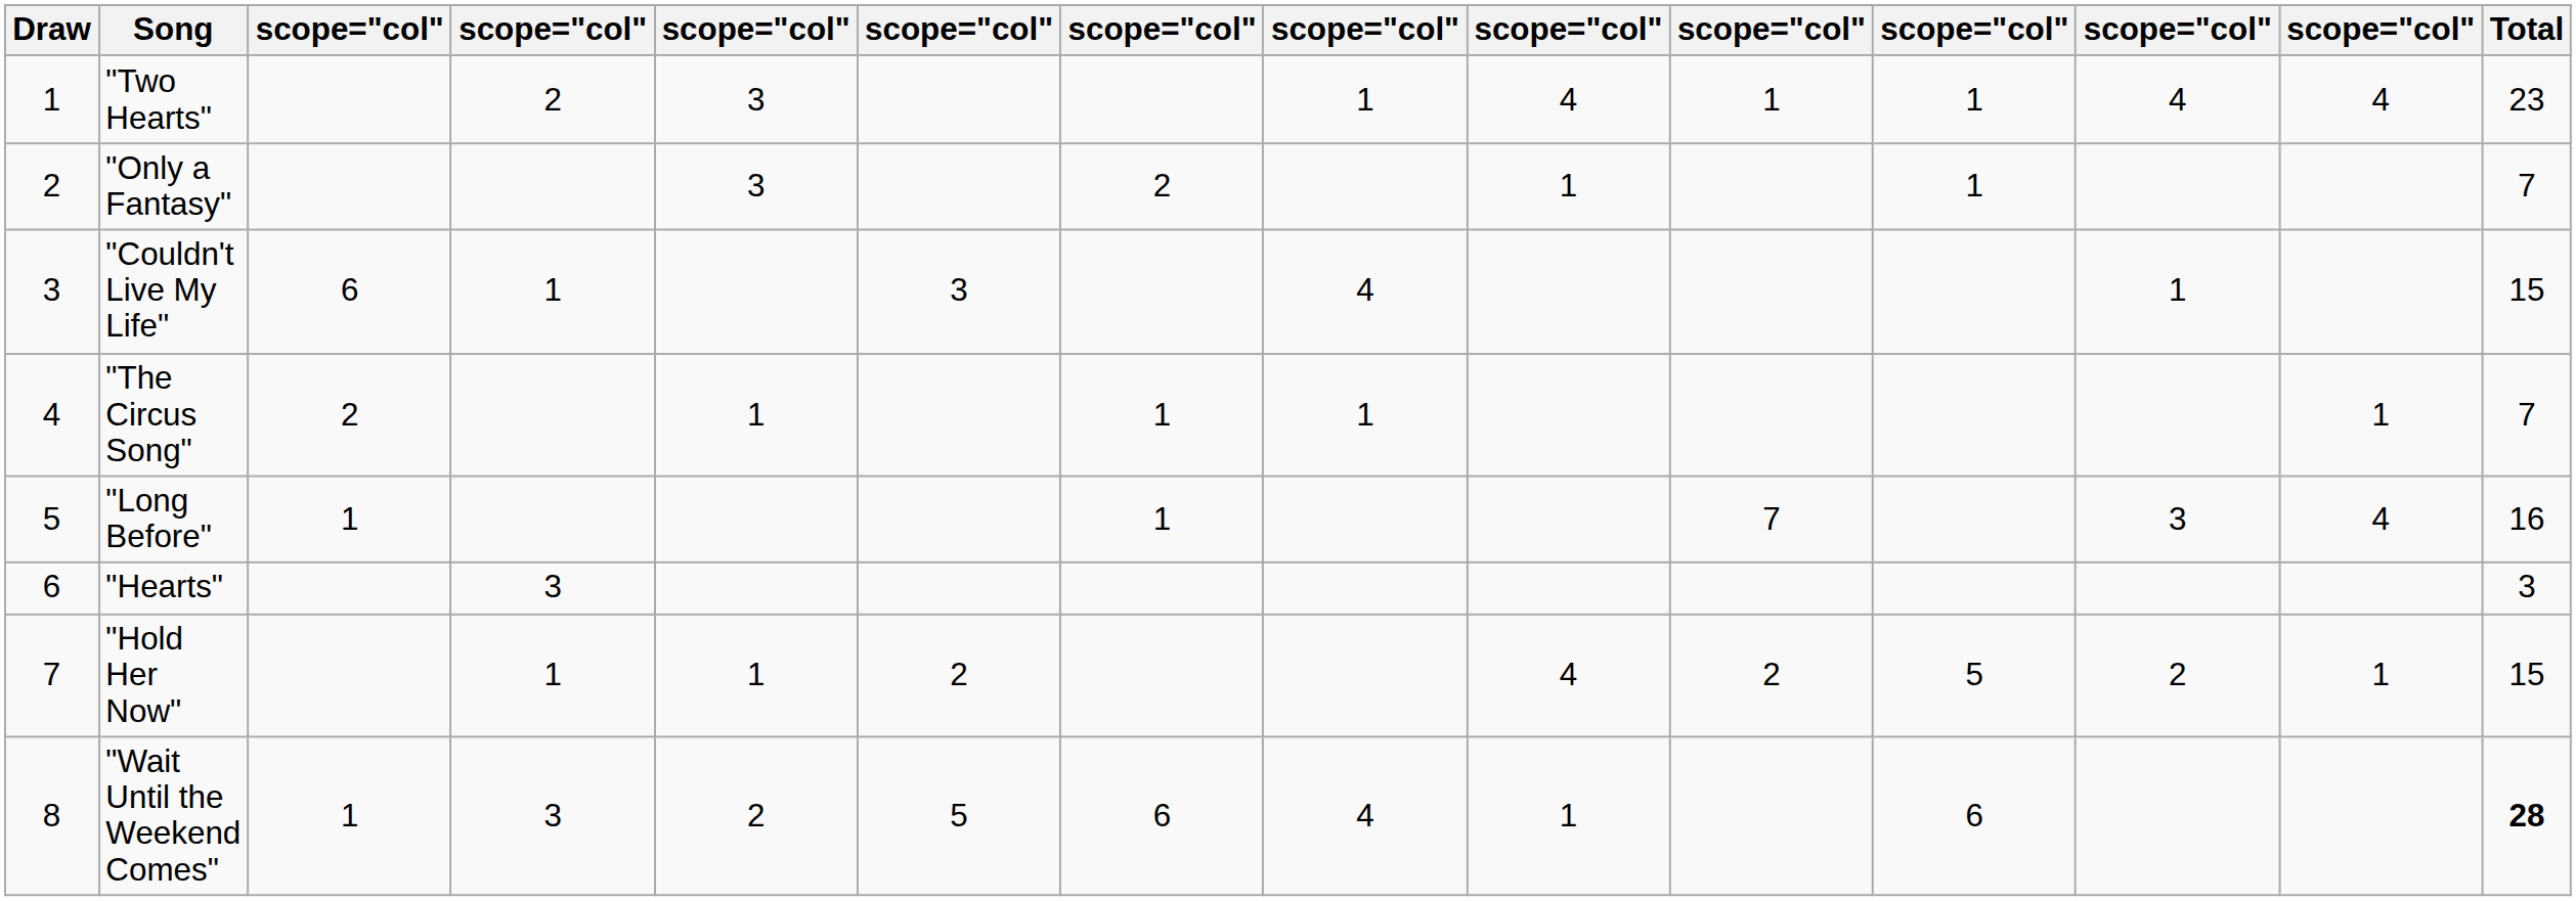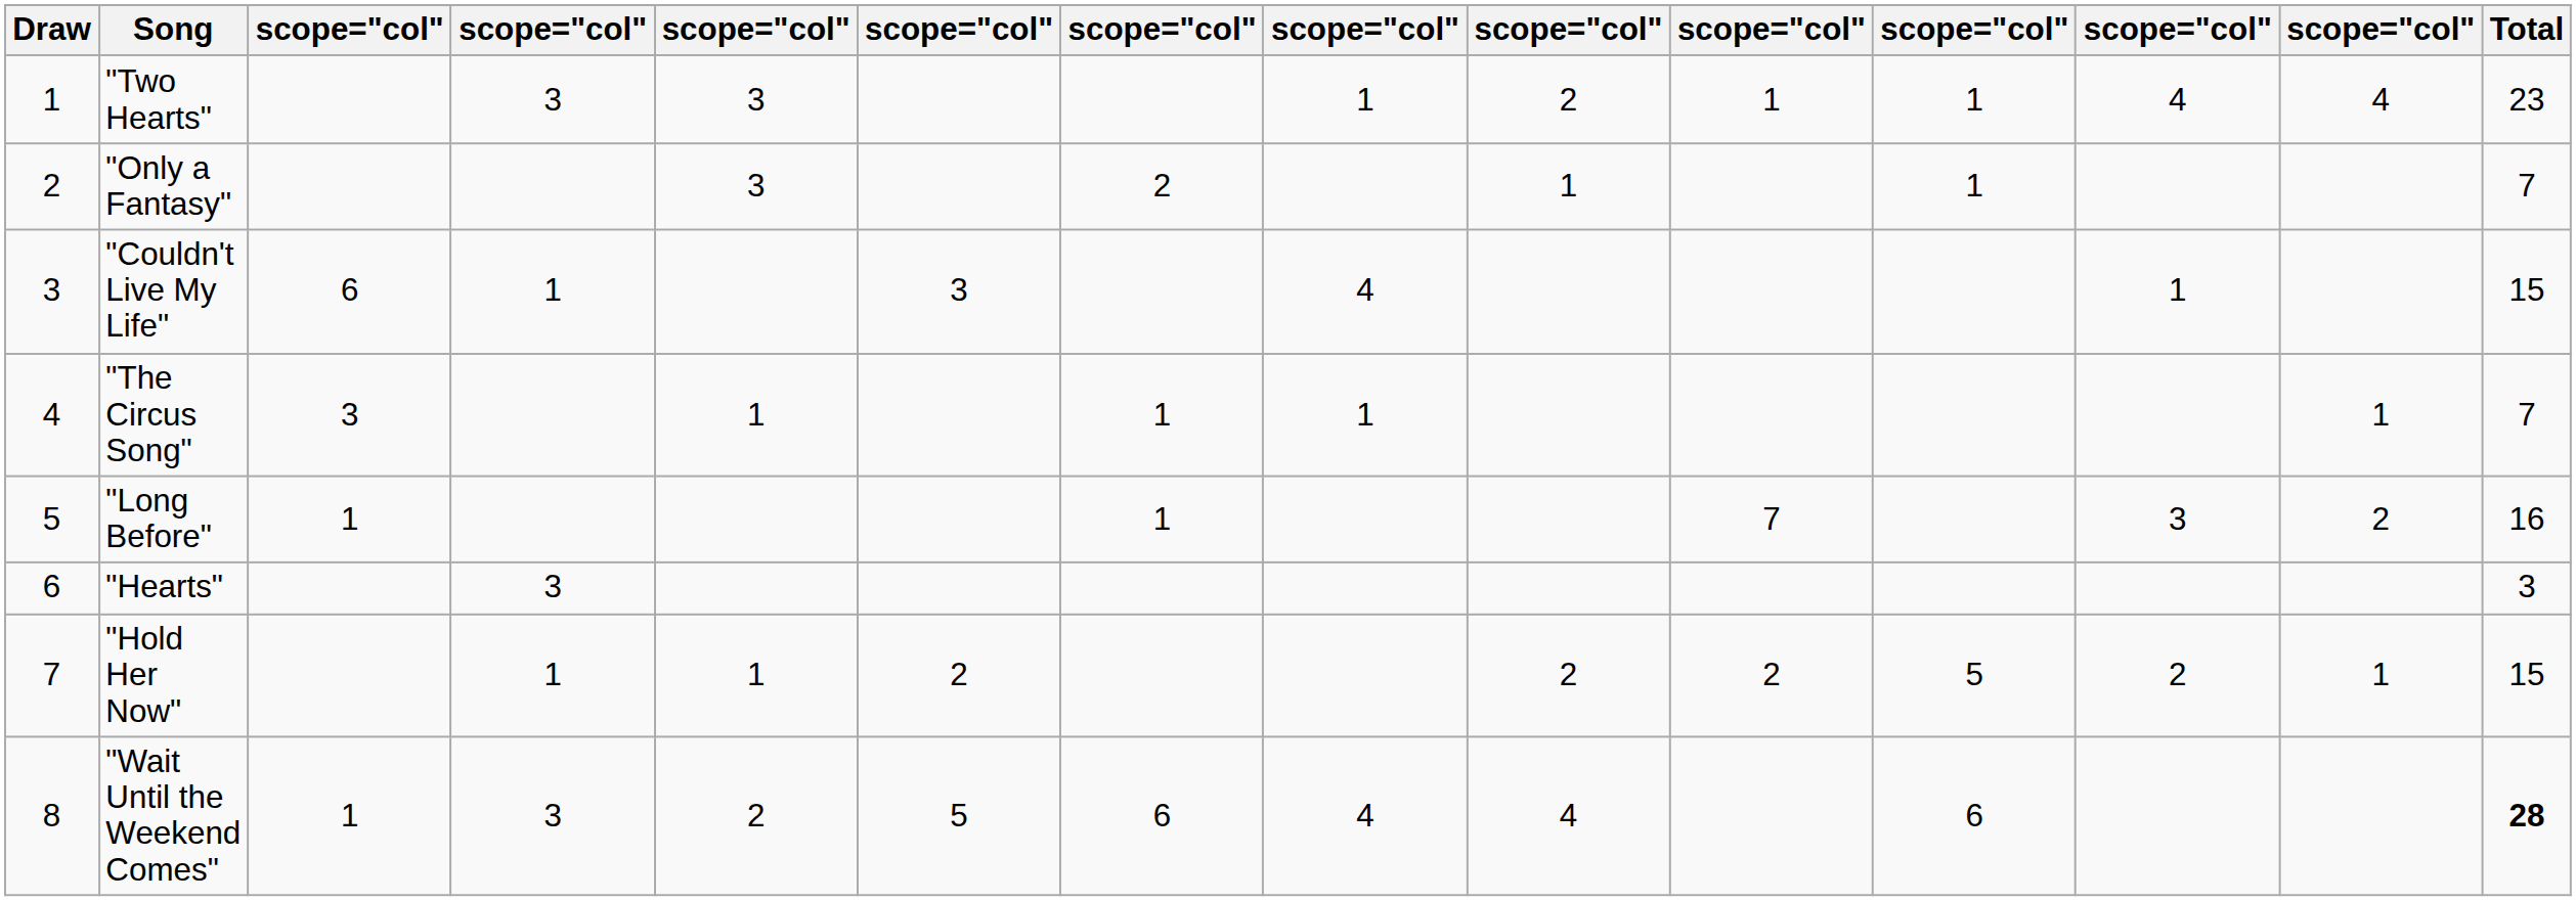"Two Hearts" | column 4: 2 -> 3
"Two Hearts" | column 9: 4 -> 2
"The Circus Song" | column 3: 2 -> 3
"Long Before" | column 13: 4 -> 2
"Hold Her Now" | column 9: 4 -> 2
"Wait Until the Weekend Comes" | column 9: 1 -> 4
